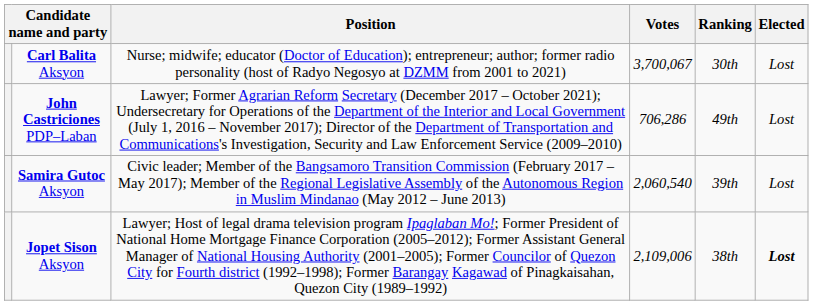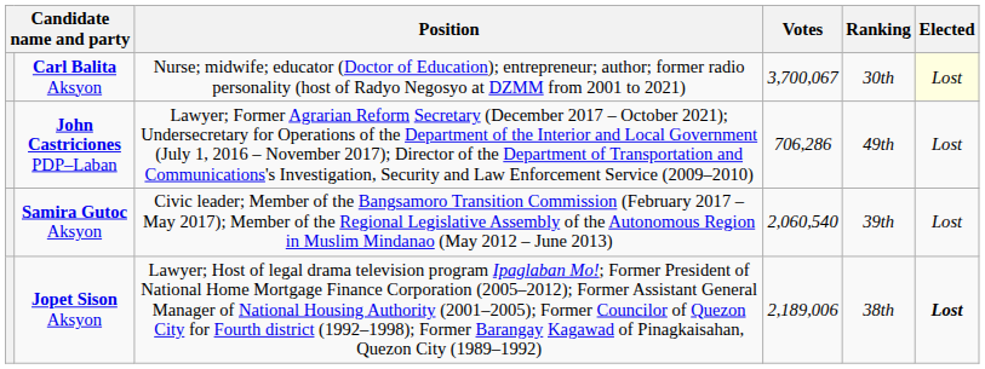Carl Balita Aksyon | Elected: no background -> lightyellow background
Jopet Sison Aksyon | Votes: 2,109,006 -> 2,189,006
